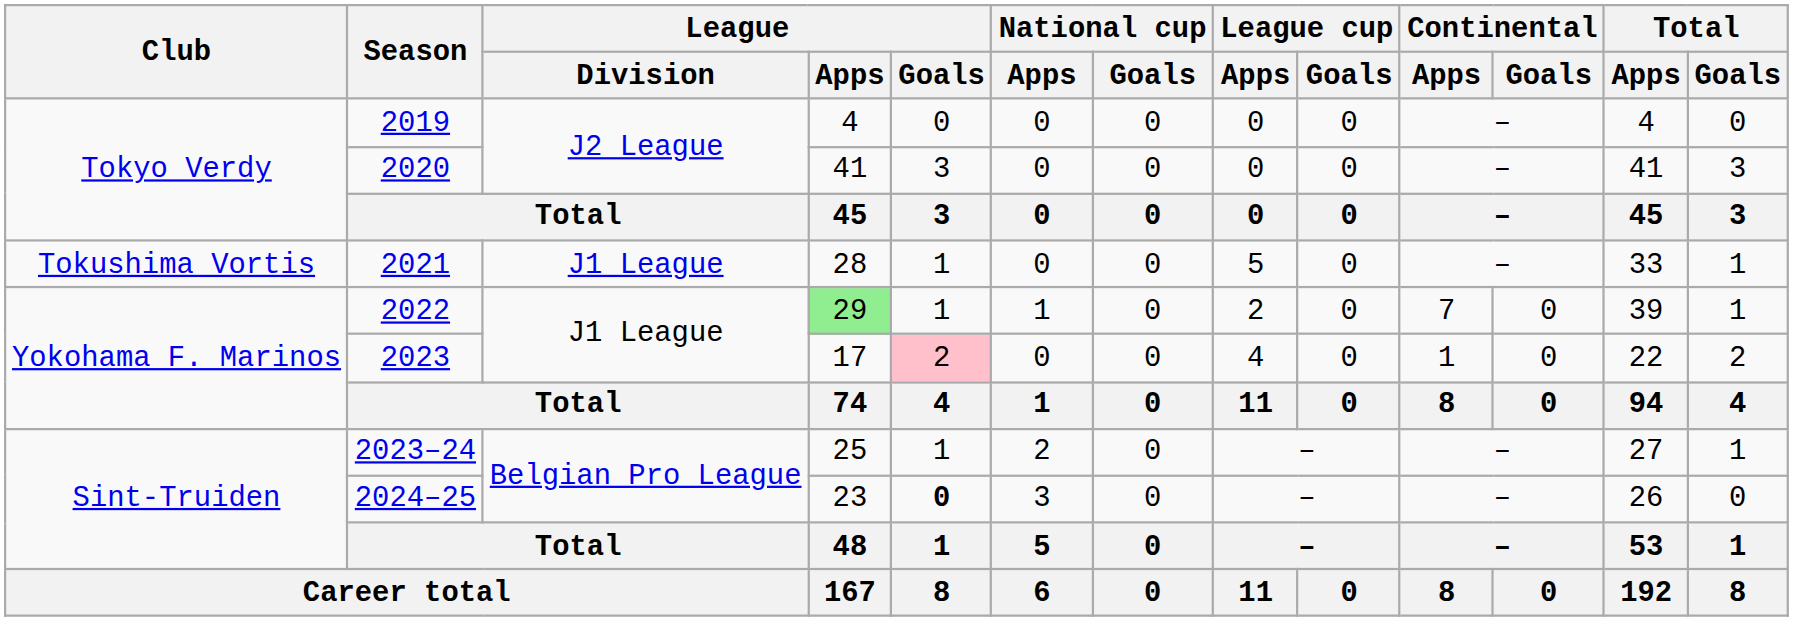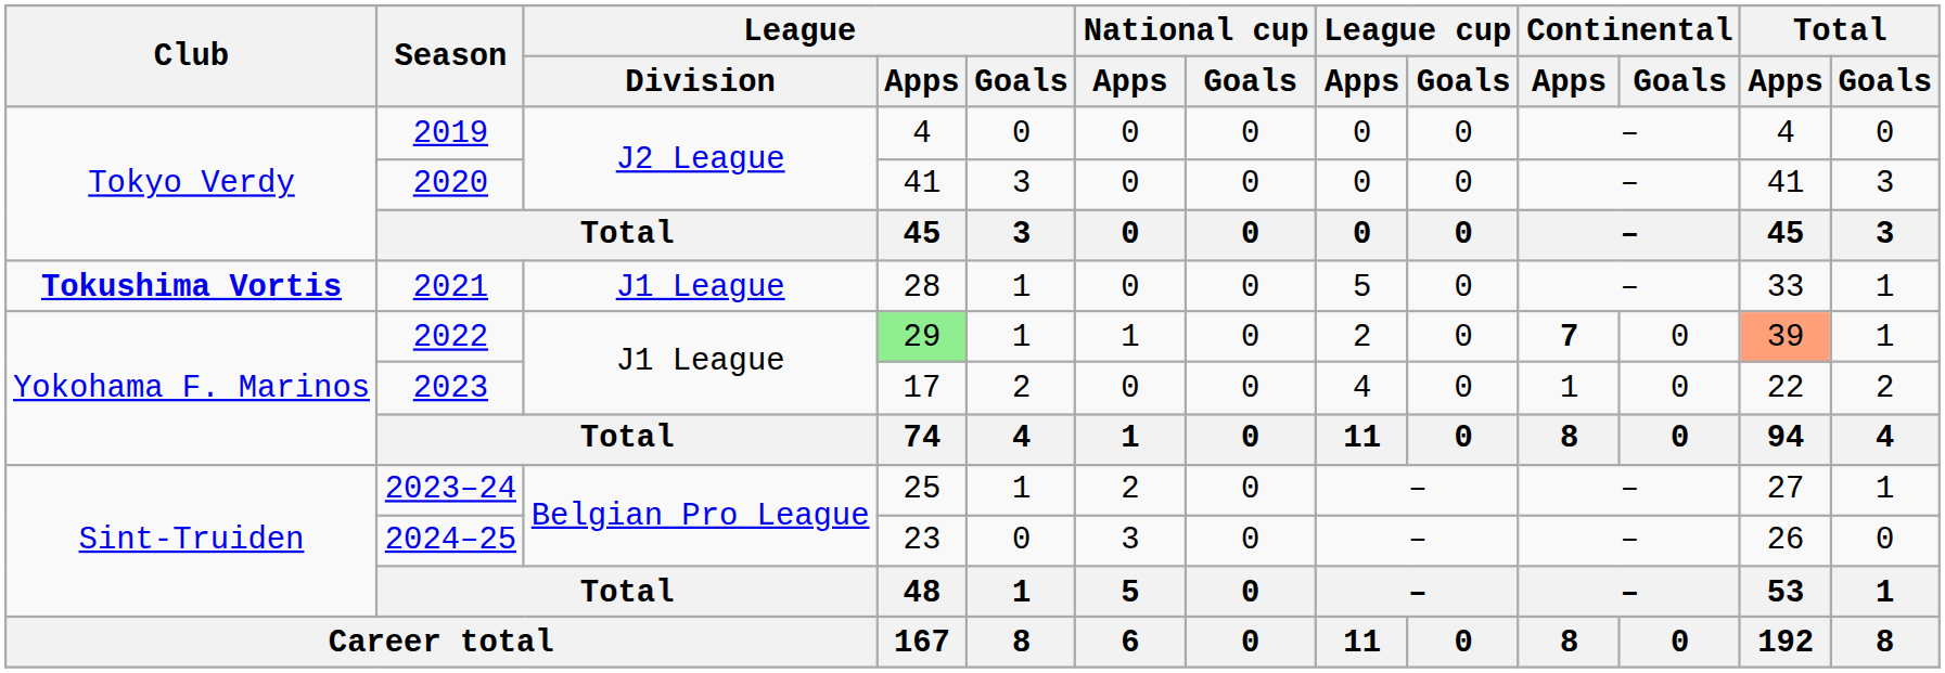2021 | Club: normal -> bold
2022 | Continental / Apps: normal -> bold
2022 | Total / Apps: no background -> lightsalmon background
2023 | League / Goals: pink background -> no background
2024–25 | League / Goals: bold -> normal
